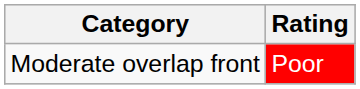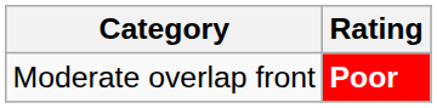Moderate overlap front | Rating: normal -> bold
